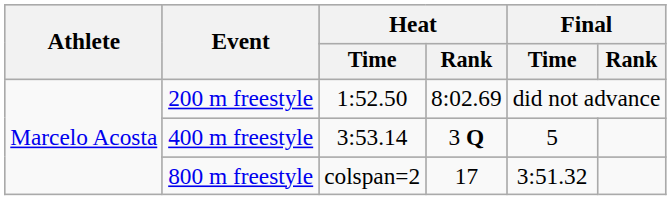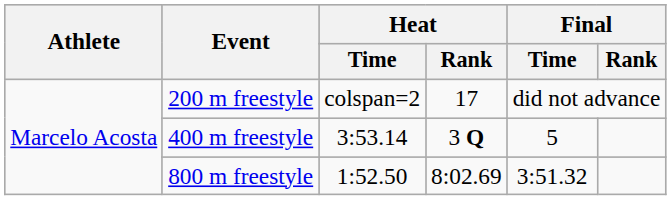200 m freestyle | Heat / Time: 1:52.50 -> colspan=2
200 m freestyle | Heat / Rank: 8:02.69 -> 17
800 m freestyle | Heat / Time: colspan=2 -> 1:52.50
800 m freestyle | Heat / Rank: 17 -> 8:02.69
